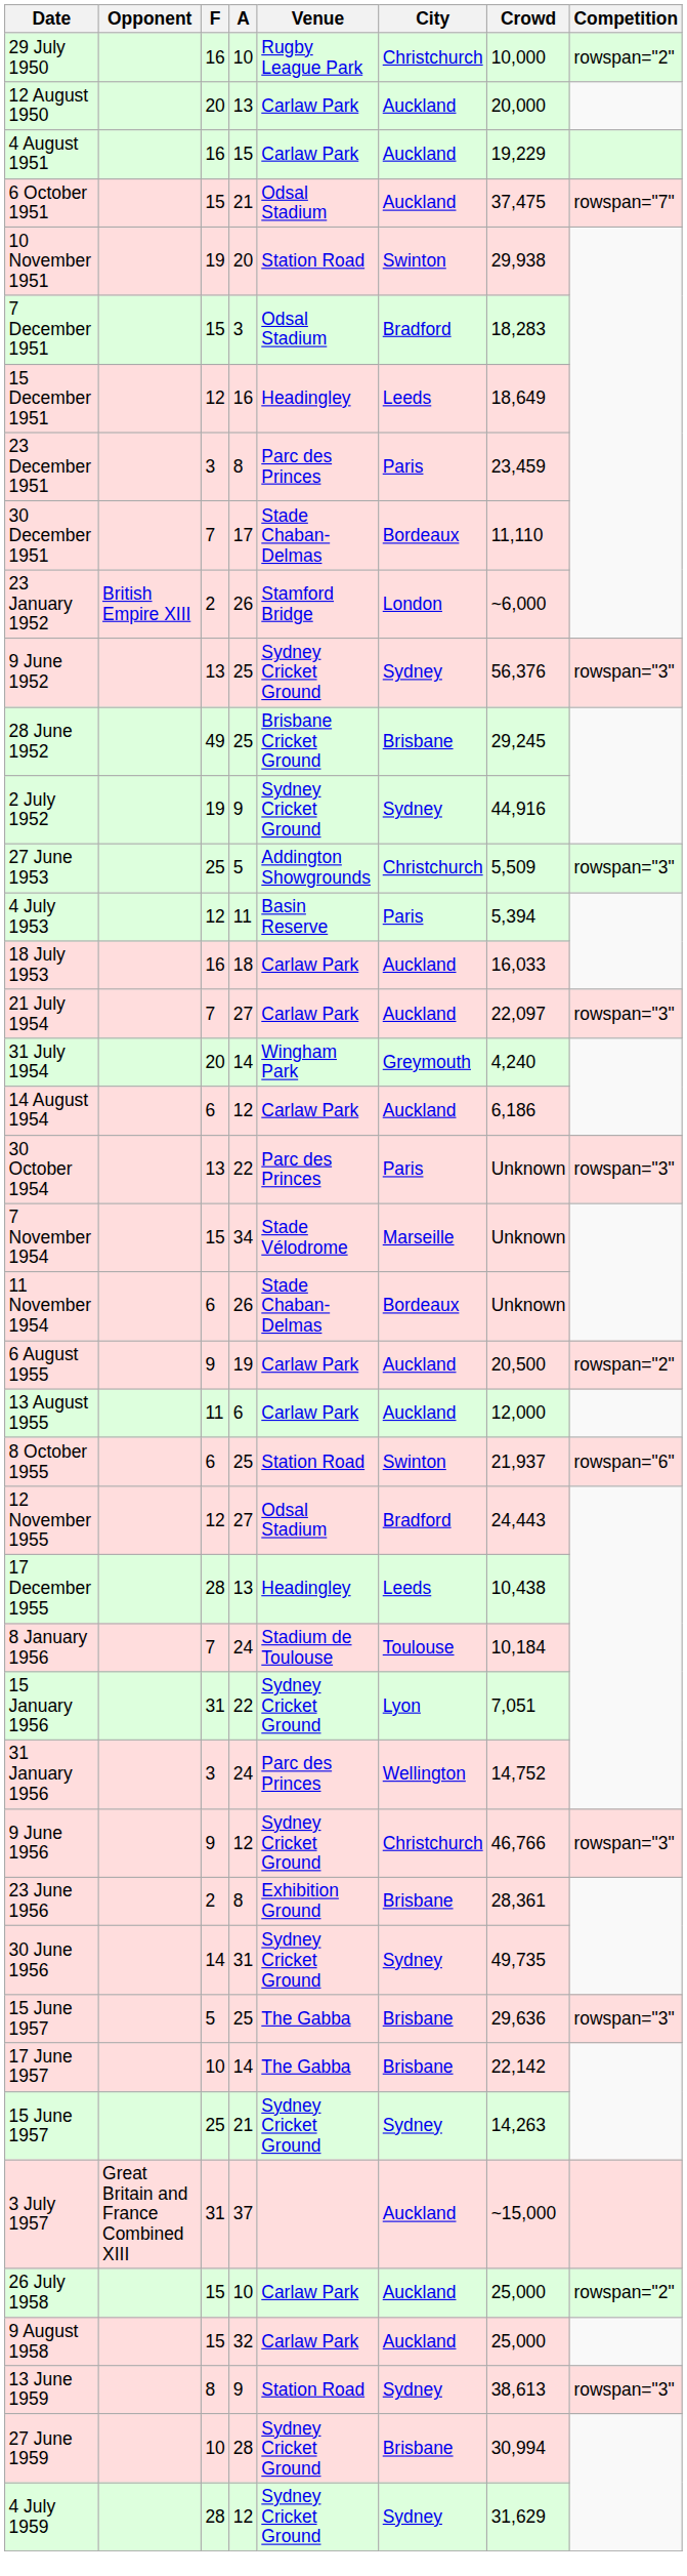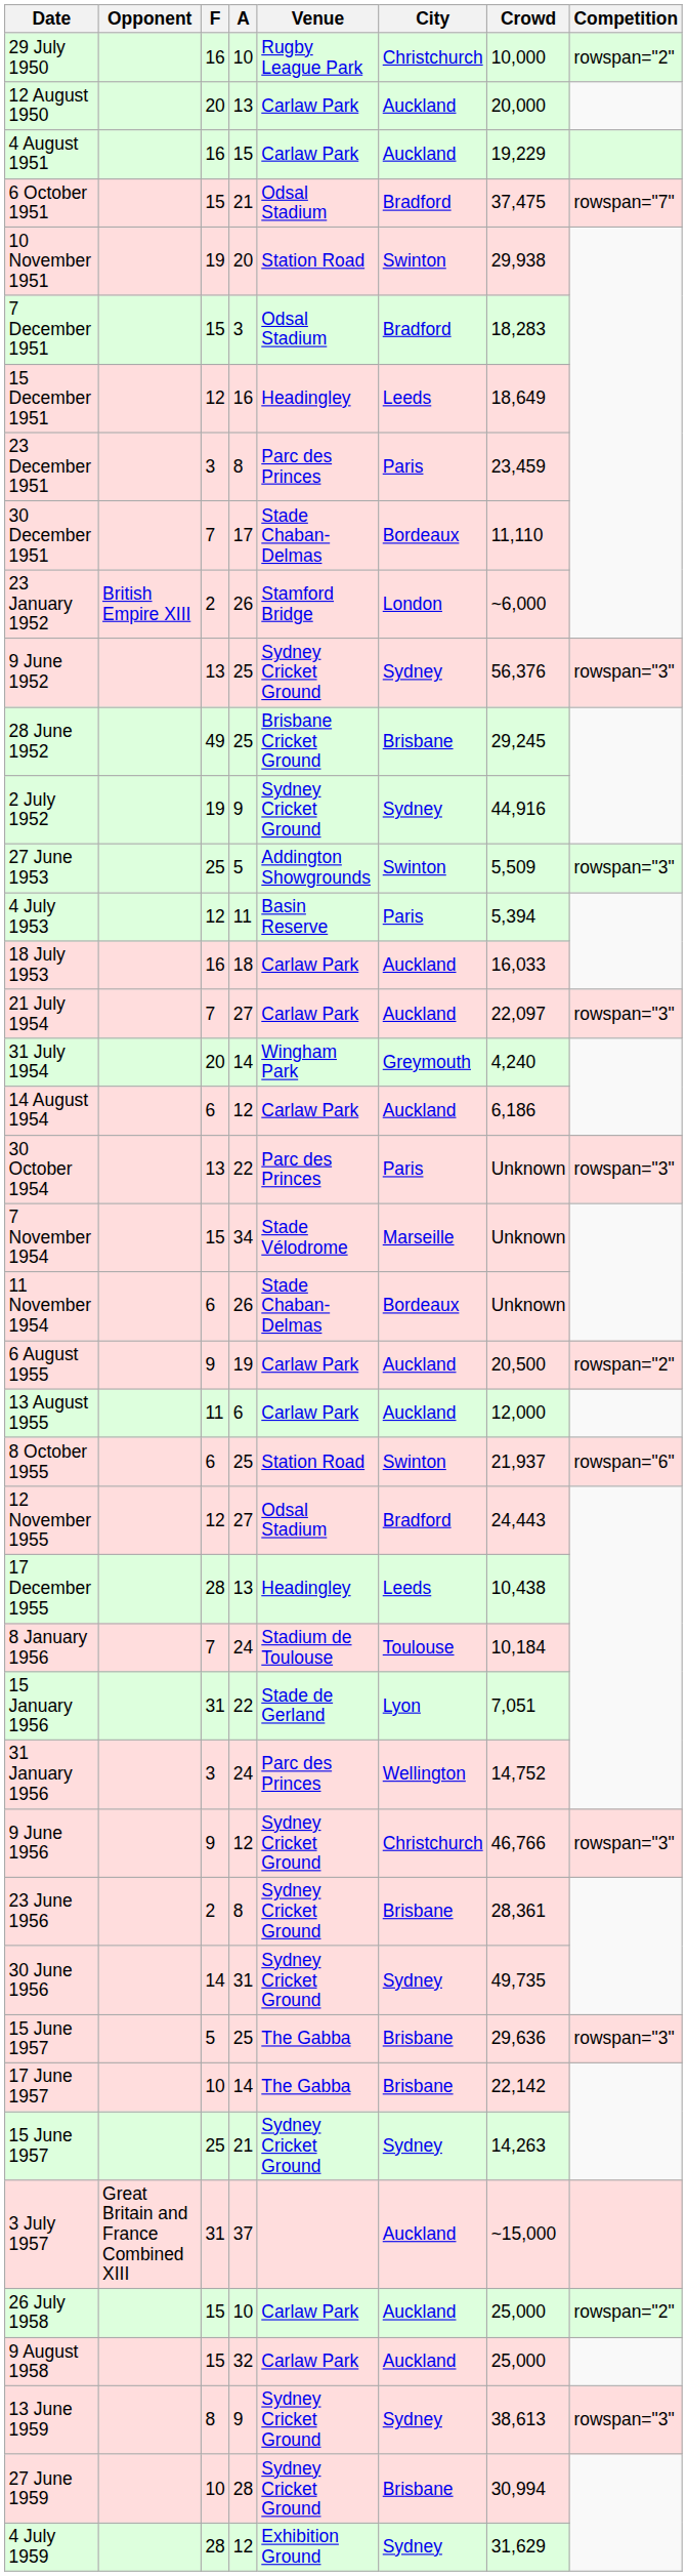6 October 1951 | City: Auckland -> Bradford
27 June 1953 | City: Christchurch -> Swinton
15 January 1956 | Venue: Sydney Cricket Ground -> Stade de Gerland
23 June 1956 | Venue: Exhibition Ground -> Sydney Cricket Ground
13 June 1959 | Venue: Station Road -> Sydney Cricket Ground
4 July 1959 | Venue: Sydney Cricket Ground -> Exhibition Ground
